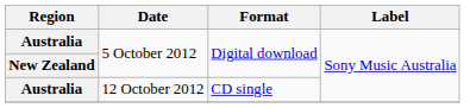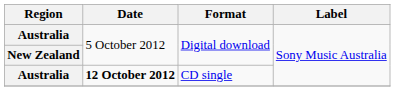12 October 2012 | Date: normal -> bold
